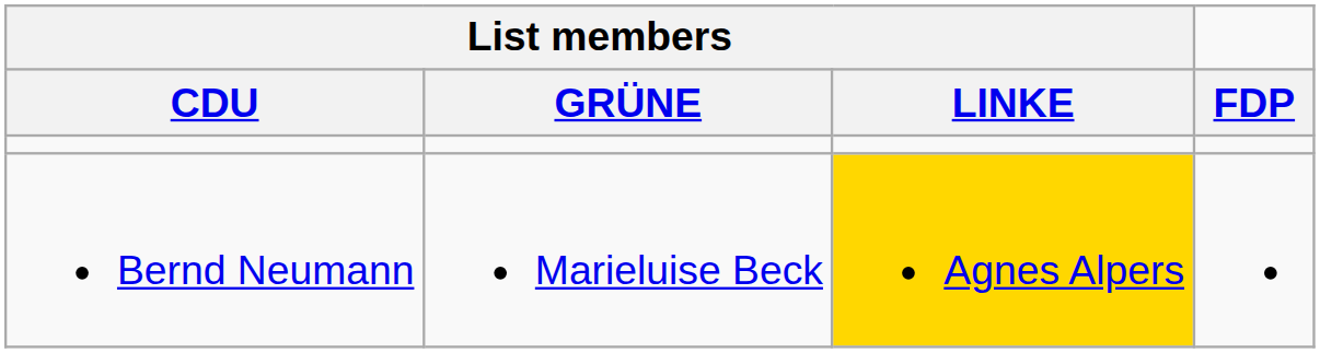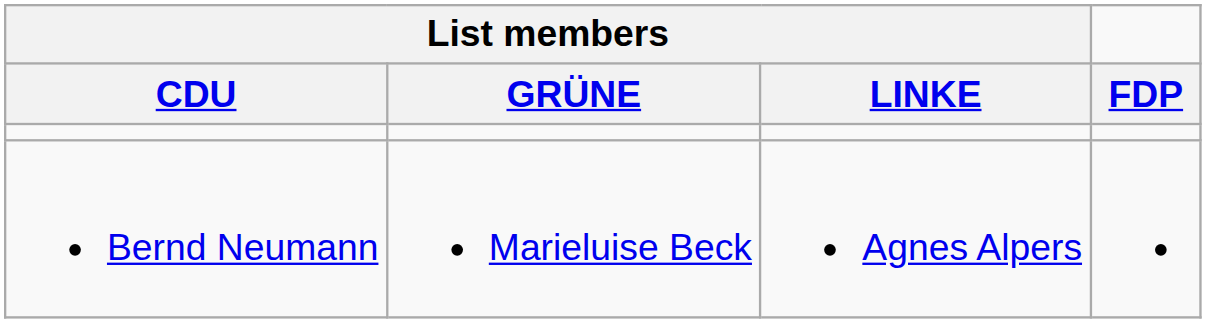Bernd Neumann | List members / LINKE: gold background -> no background
